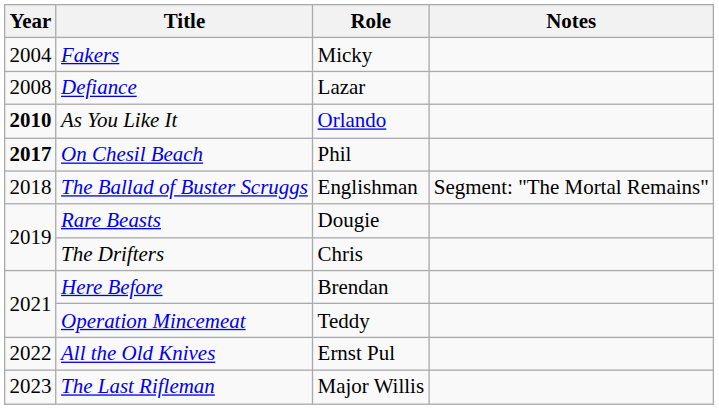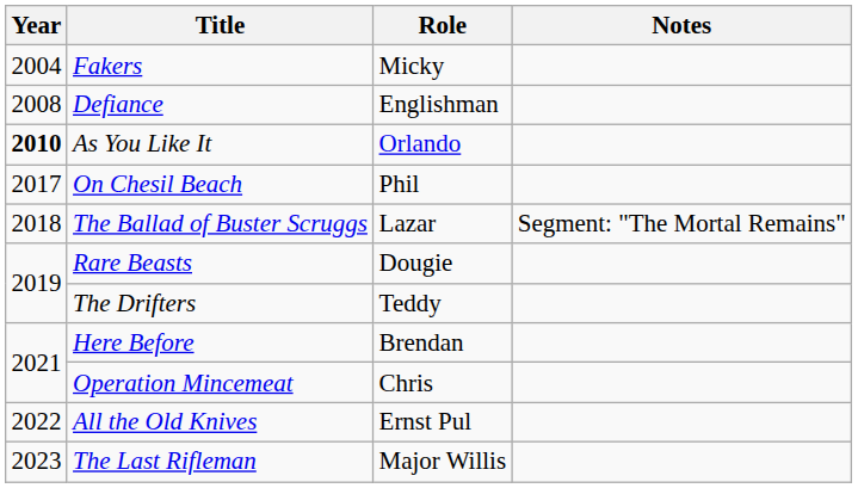Defiance | Role: Lazar -> Englishman
On Chesil Beach | Year: bold -> normal
The Ballad of Buster Scruggs | Role: Englishman -> Lazar
The Drifters | Role: Chris -> Teddy
Operation Mincemeat | Role: Teddy -> Chris
